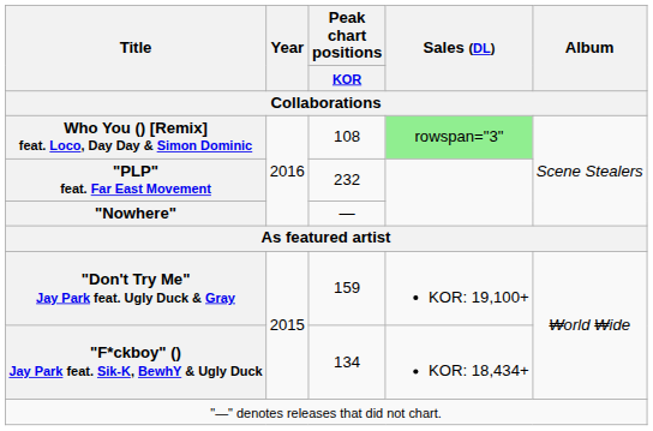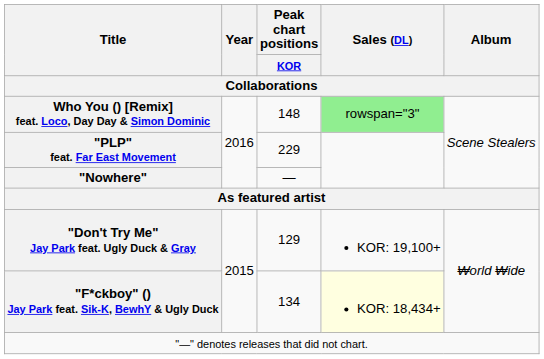Who You () [Remix] feat. Loco, Day Day & Simon Dominic | Peak chart positions / KOR: 108 -> 148
"PLP" feat. Far East Movement | Peak chart positions / KOR: 232 -> 229
"Don't Try Me" Jay Park feat. Ugly Duck & Gray | Peak chart positions / KOR: 159 -> 129
"F*ckboy" () Jay Park feat. Sik-K, BewhY & Ugly Duck | Sales (DL): no background -> lightyellow background
